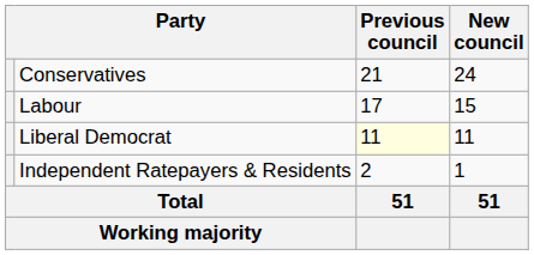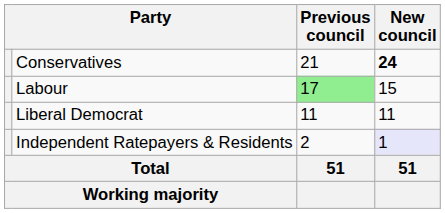Conservatives | New council: normal -> bold
Labour | Previous council: no background -> lightgreen background
Liberal Democrat | Previous council: lightyellow background -> no background
Independent Ratepayers & Residents | New council: no background -> lavender background
